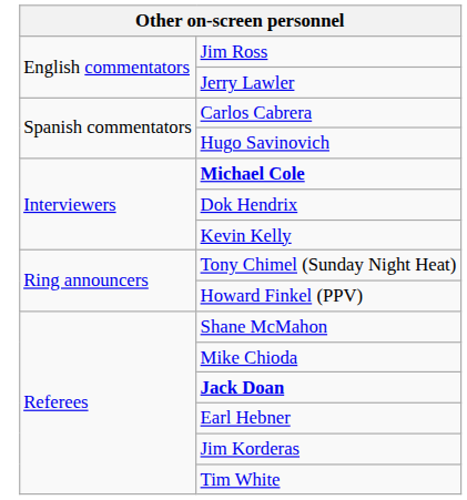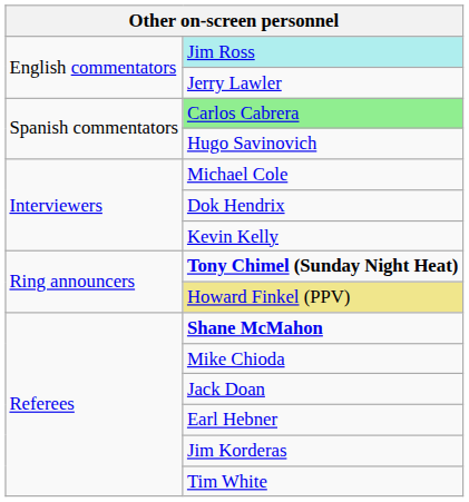Jim Ross | column 2: no background -> paleturquoise background
Carlos Cabrera | column 2: no background -> lightgreen background
Michael Cole | column 2: bold -> normal
Tony Chimel (Sunday Night Heat) | column 2: normal -> bold
Howard Finkel (PPV) | column 2: no background -> khaki background
Shane McMahon | column 2: normal -> bold
Jack Doan | column 2: bold -> normal
